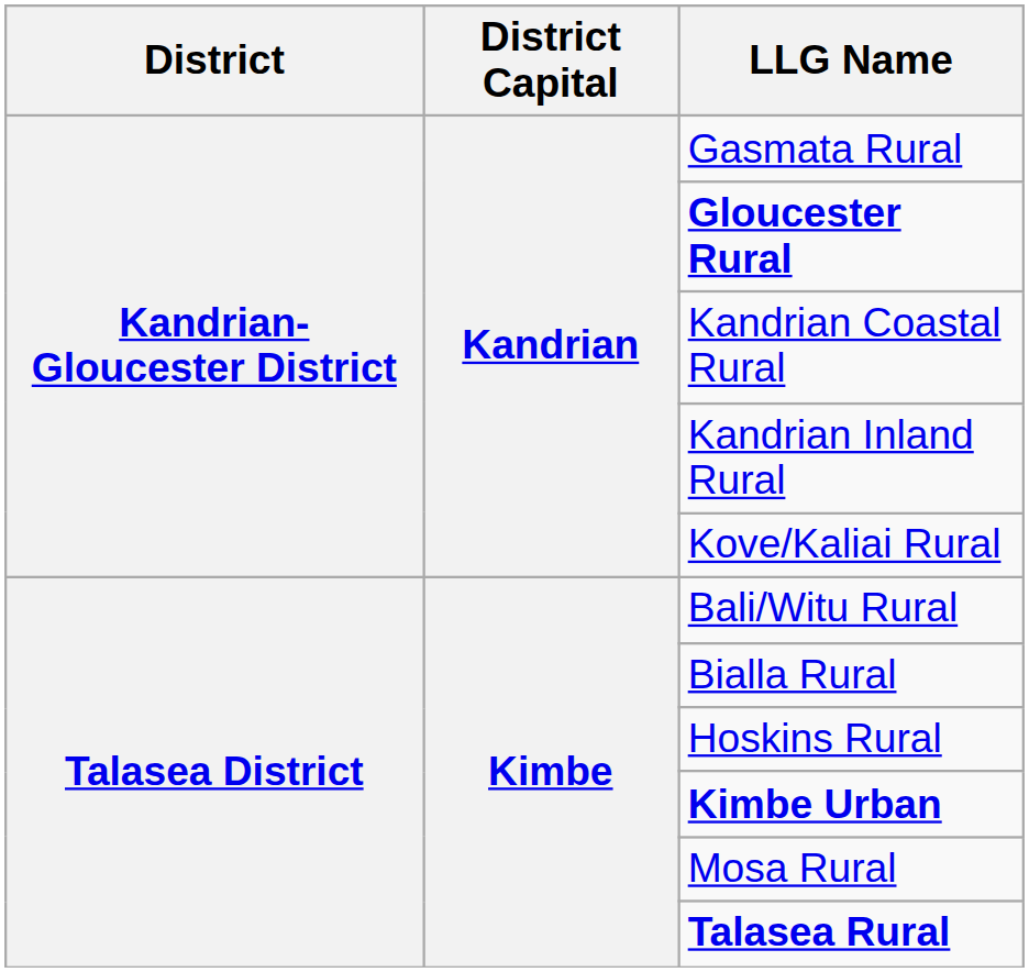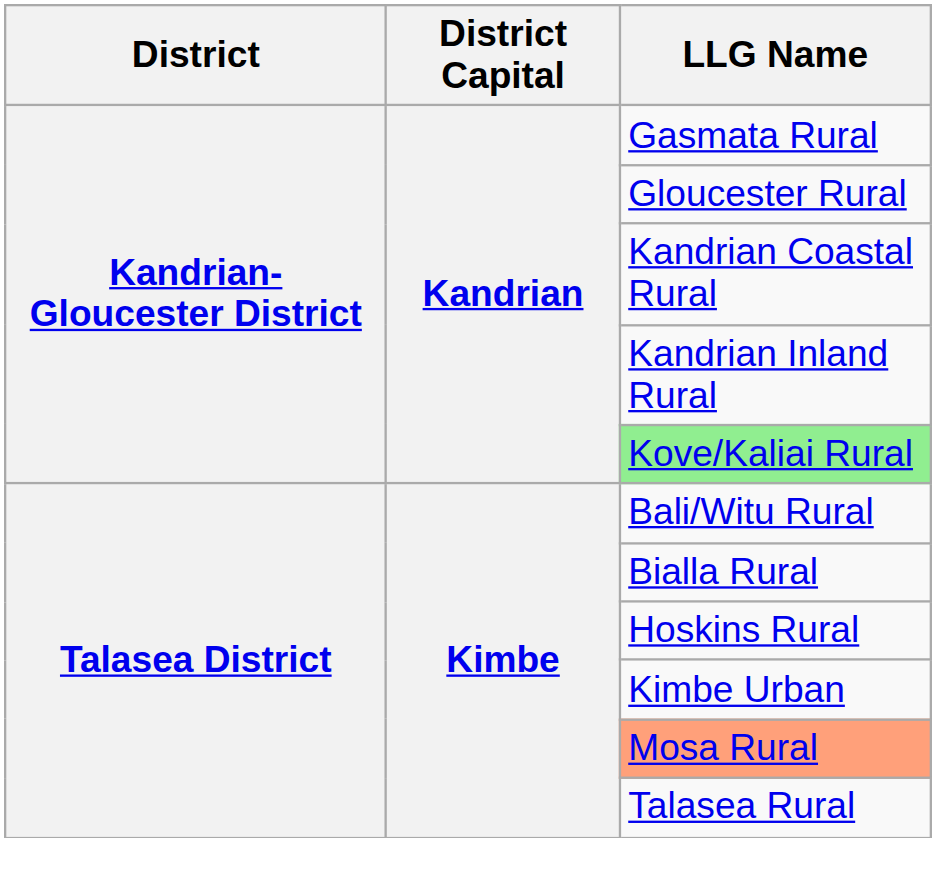Gloucester Rural | LLG Name: bold -> normal
Kove/Kaliai Rural | LLG Name: no background -> lightgreen background
Kimbe Urban | LLG Name: bold -> normal
Mosa Rural | LLG Name: no background -> lightsalmon background
Talasea Rural | LLG Name: bold -> normal
